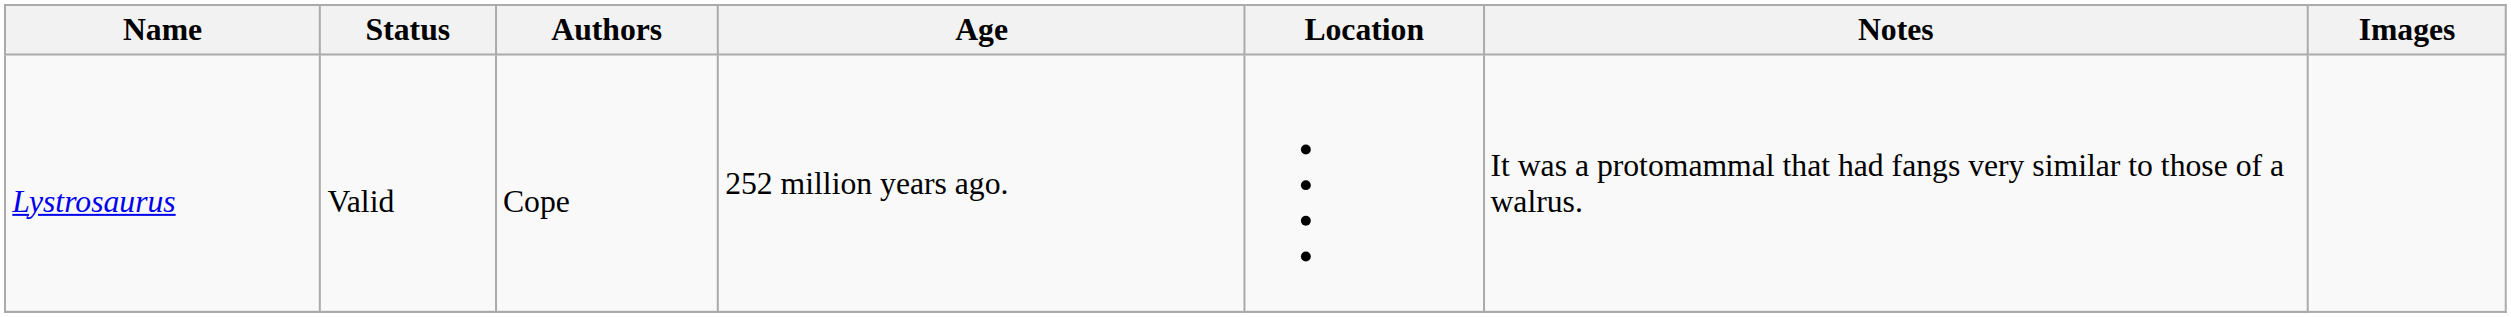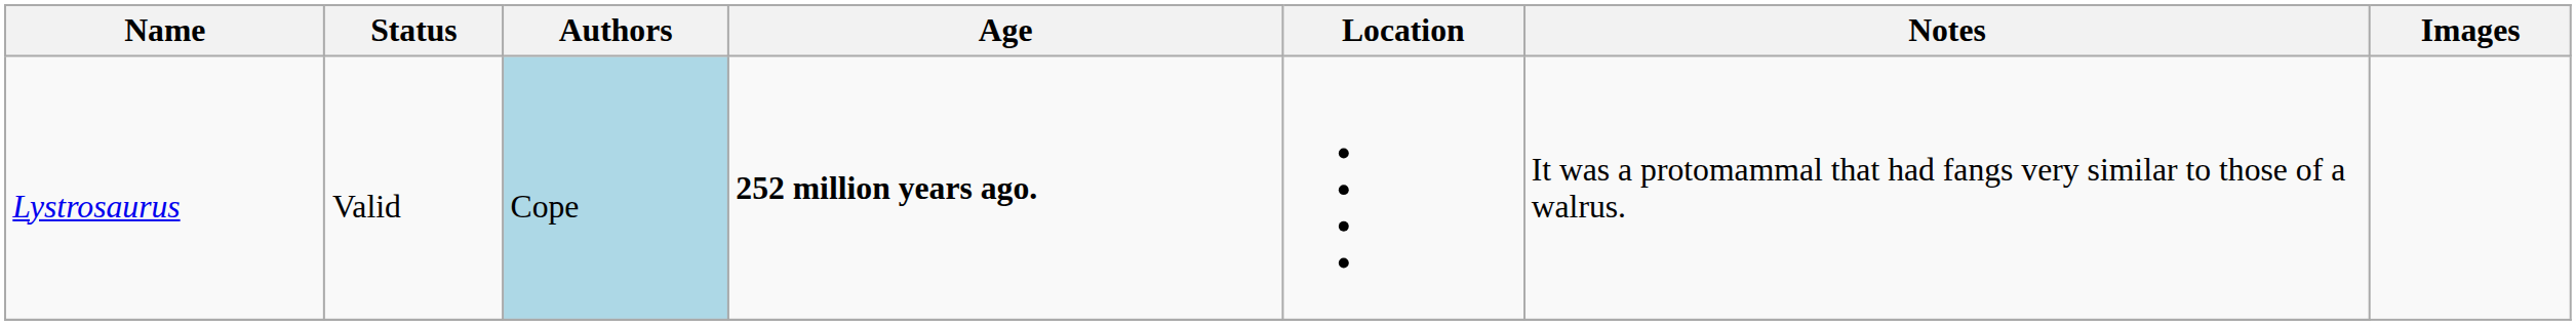Lystrosaurus | Authors: no background -> lightblue background
Lystrosaurus | Age: normal -> bold
